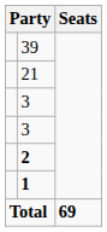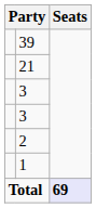2 | column 2: bold -> normal
1 | column 2: bold -> normal
Total | Seats: no background -> lavender background
